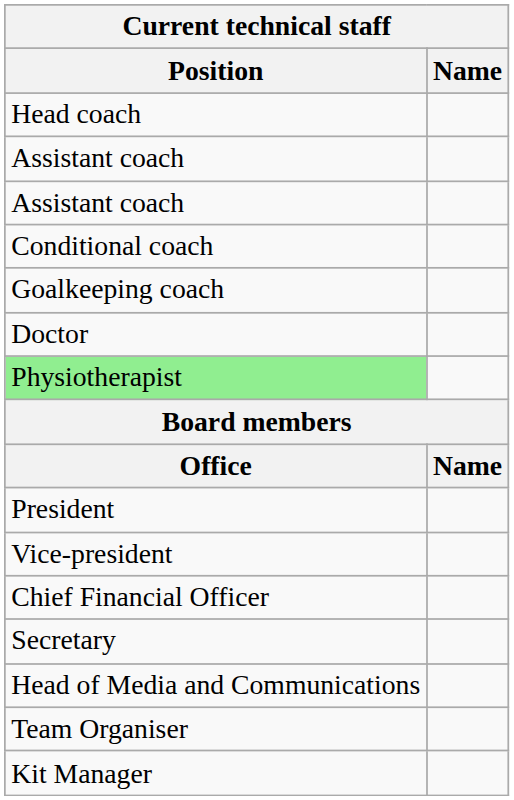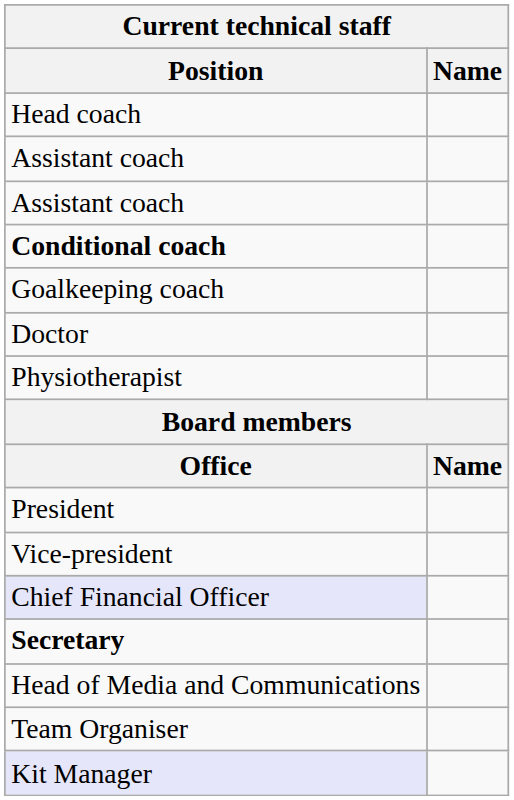row 6 | Position: normal -> bold
row 9 | Position: lightgreen background -> no background
row 14 | Position: no background -> lavender background
row 15 | Position: normal -> bold
row 18 | Position: no background -> lavender background
